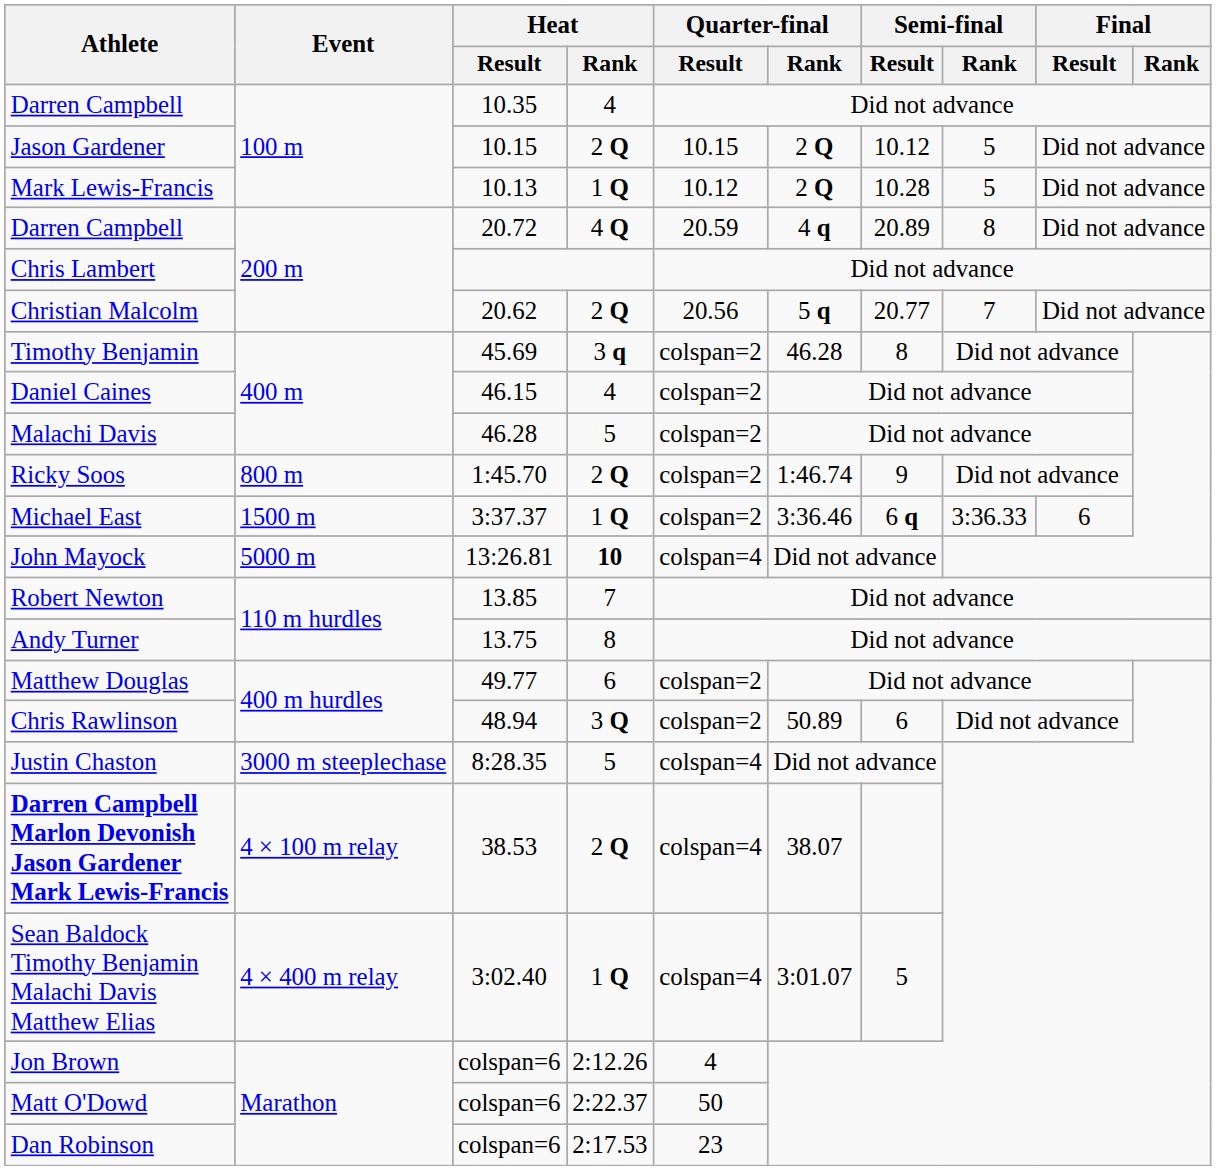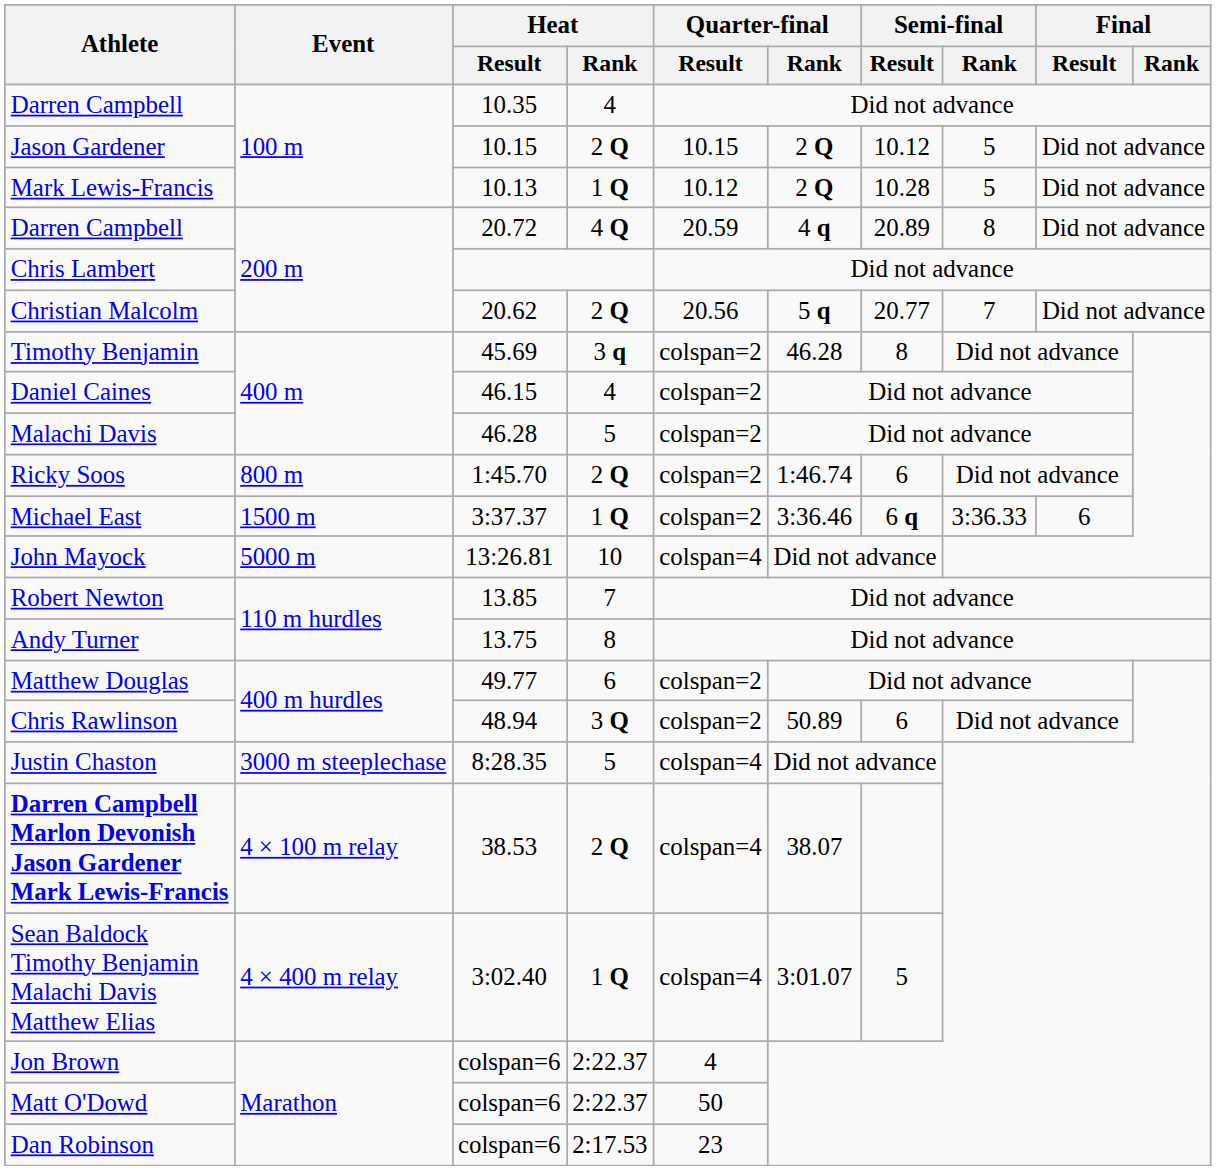Ricky Soos | Semi-final / Result: 9 -> 6
John Mayock | Heat / Rank: bold -> normal
Jon Brown | Heat / Rank: 2:12.26 -> 2:22.37
